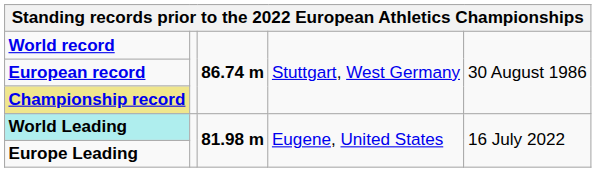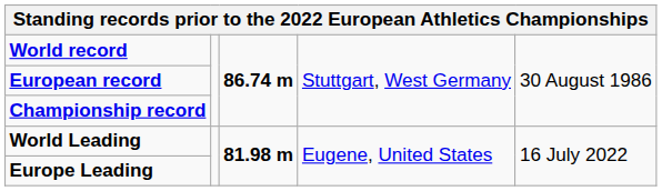Championship record | column 1: khaki background -> no background
World Leading | column 1: paleturquoise background -> no background
